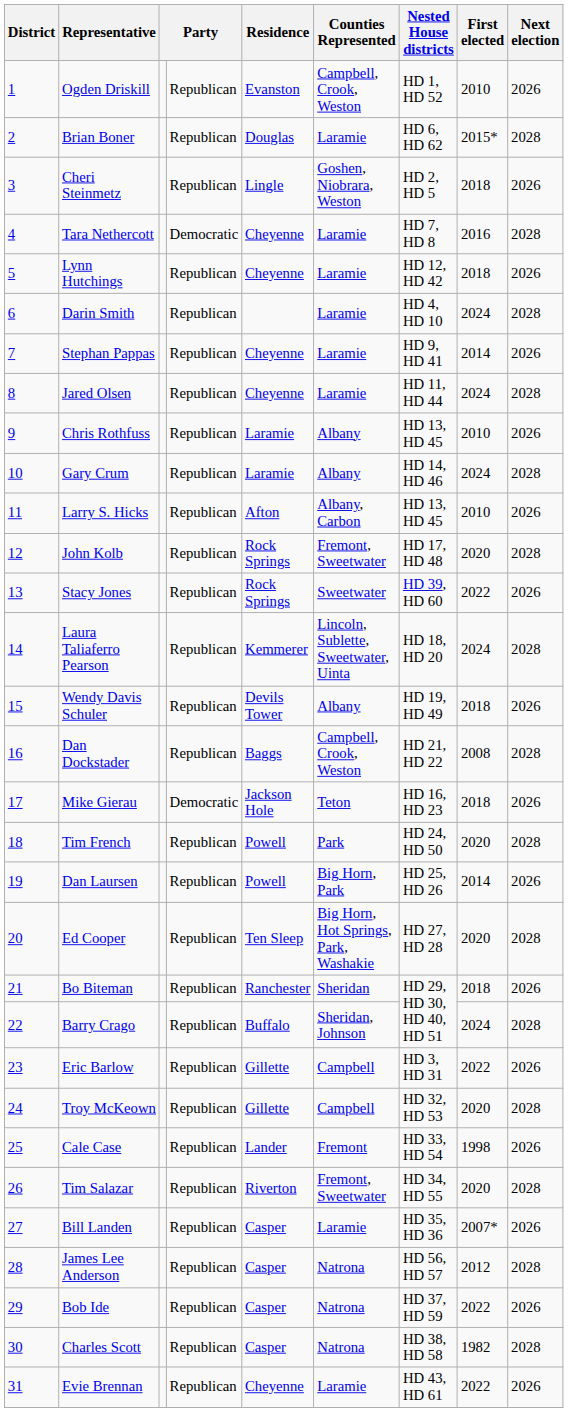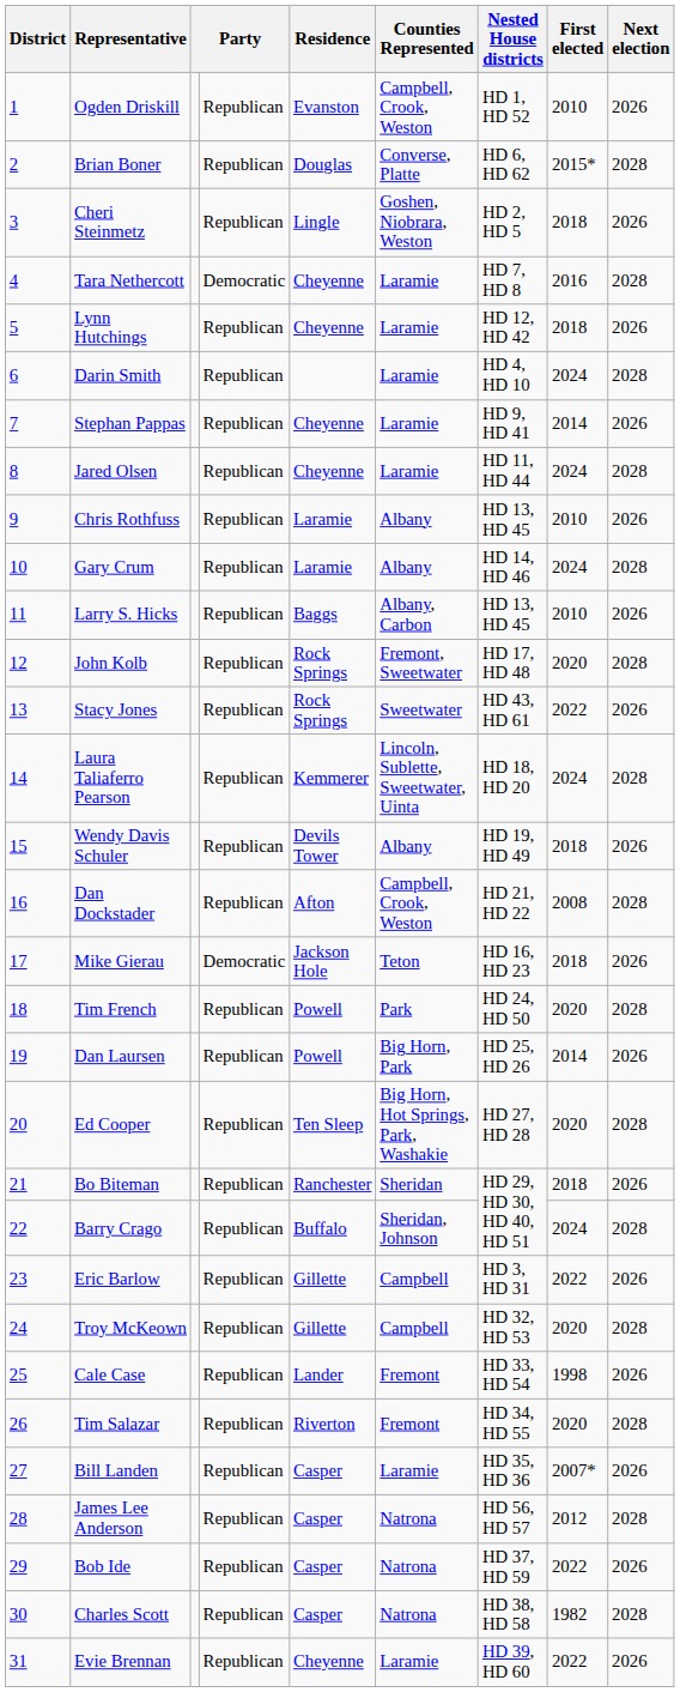Brian Boner | Counties Represented: Laramie -> Converse, Platte
Larry S. Hicks | Residence: Afton -> Baggs
Stacy Jones | Nested House districts: HD 39, HD 60 -> HD 43, HD 61
Dan Dockstader | Residence: Baggs -> Afton
Tim Salazar | Counties Represented: Fremont, Sweetwater -> Fremont
Evie Brennan | Nested House districts: HD 43, HD 61 -> HD 39, HD 60
